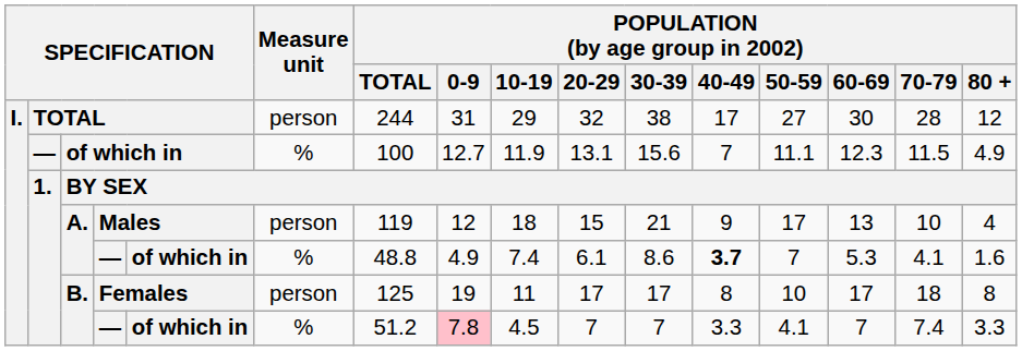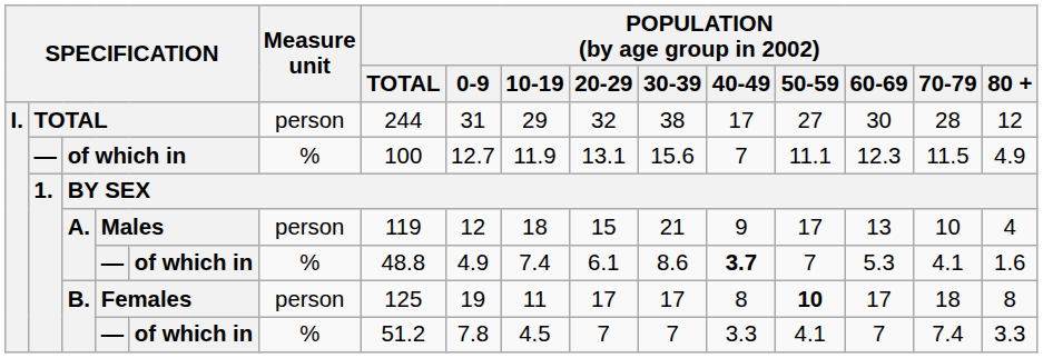Females | POPULATION (by age group in 2002) / 50-59: normal -> bold
B. / — | POPULATION (by age group in 2002) / 0-9: pink background -> no background
